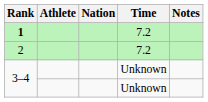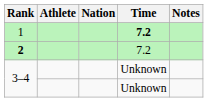1 | Rank: bold -> normal
1 | Time: normal -> bold
2 | Rank: normal -> bold
